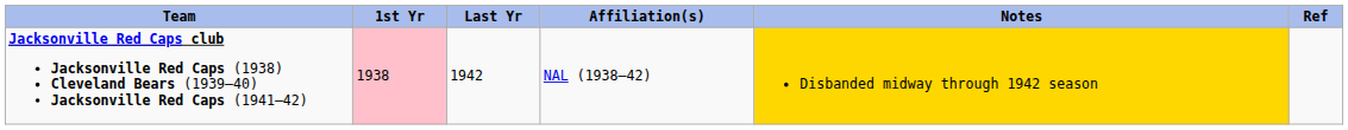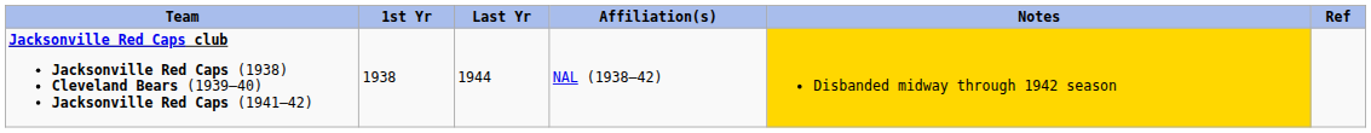row 2 | 1st Yr: pink background -> no background
row 2 | Last Yr: 1942 -> 1944
